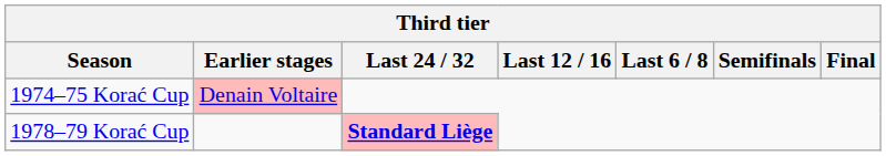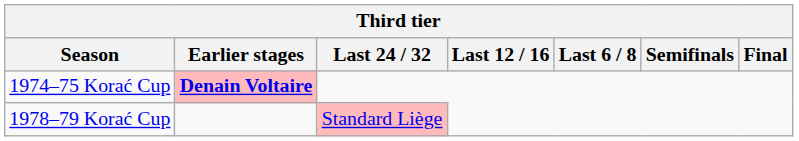1974–75 Korać Cup | Earlier stages: normal -> bold
1978–79 Korać Cup | Last 24 / 32: bold -> normal
